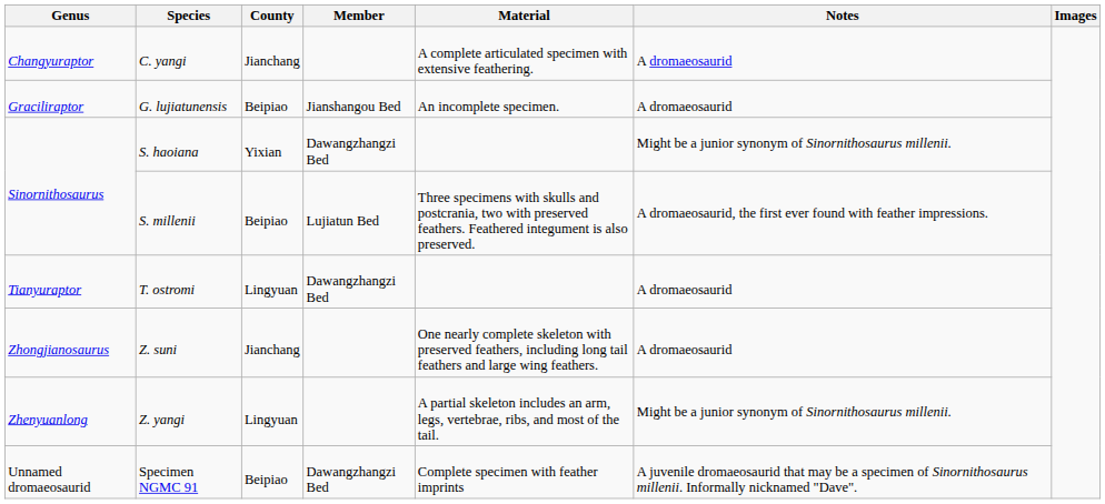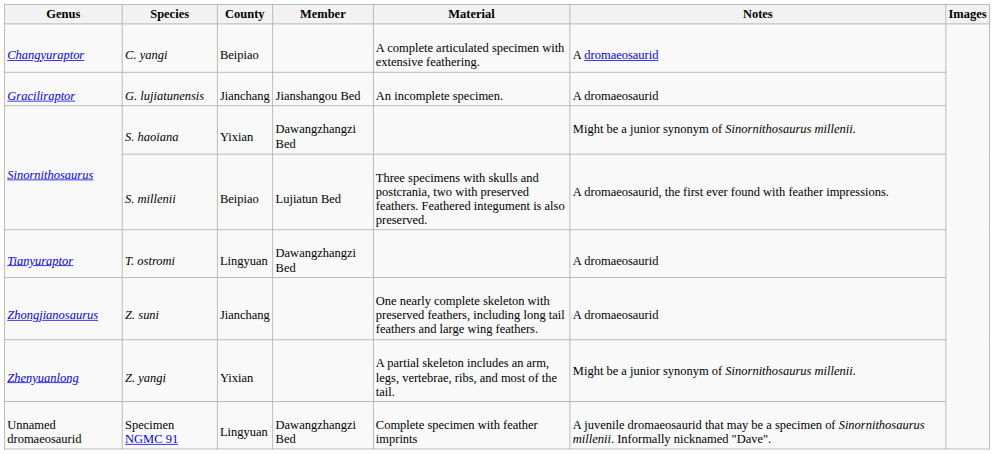C. yangi | County: Jianchang -> Beipiao
G. lujiatunensis | County: Beipiao -> Jianchang
Z. yangi | County: Lingyuan -> Yixian
Specimen NGMC 91 | County: Beipiao -> Lingyuan
